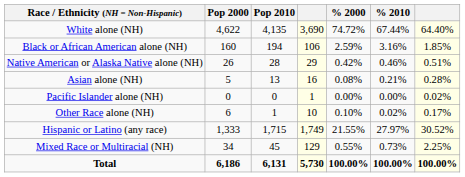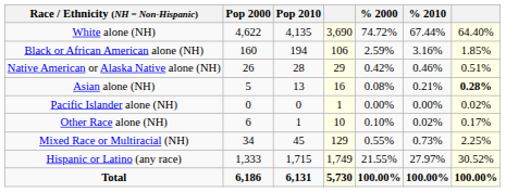Asian alone (NH) | column 7: normal -> bold
rows swapped: Mixed Race or Multiracial (NH) <-> Hispanic or Latino (any race)
